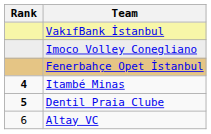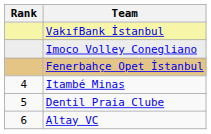Itambé Minas | Rank: bold -> normal
Dentil Praia Clube | Rank: bold -> normal
